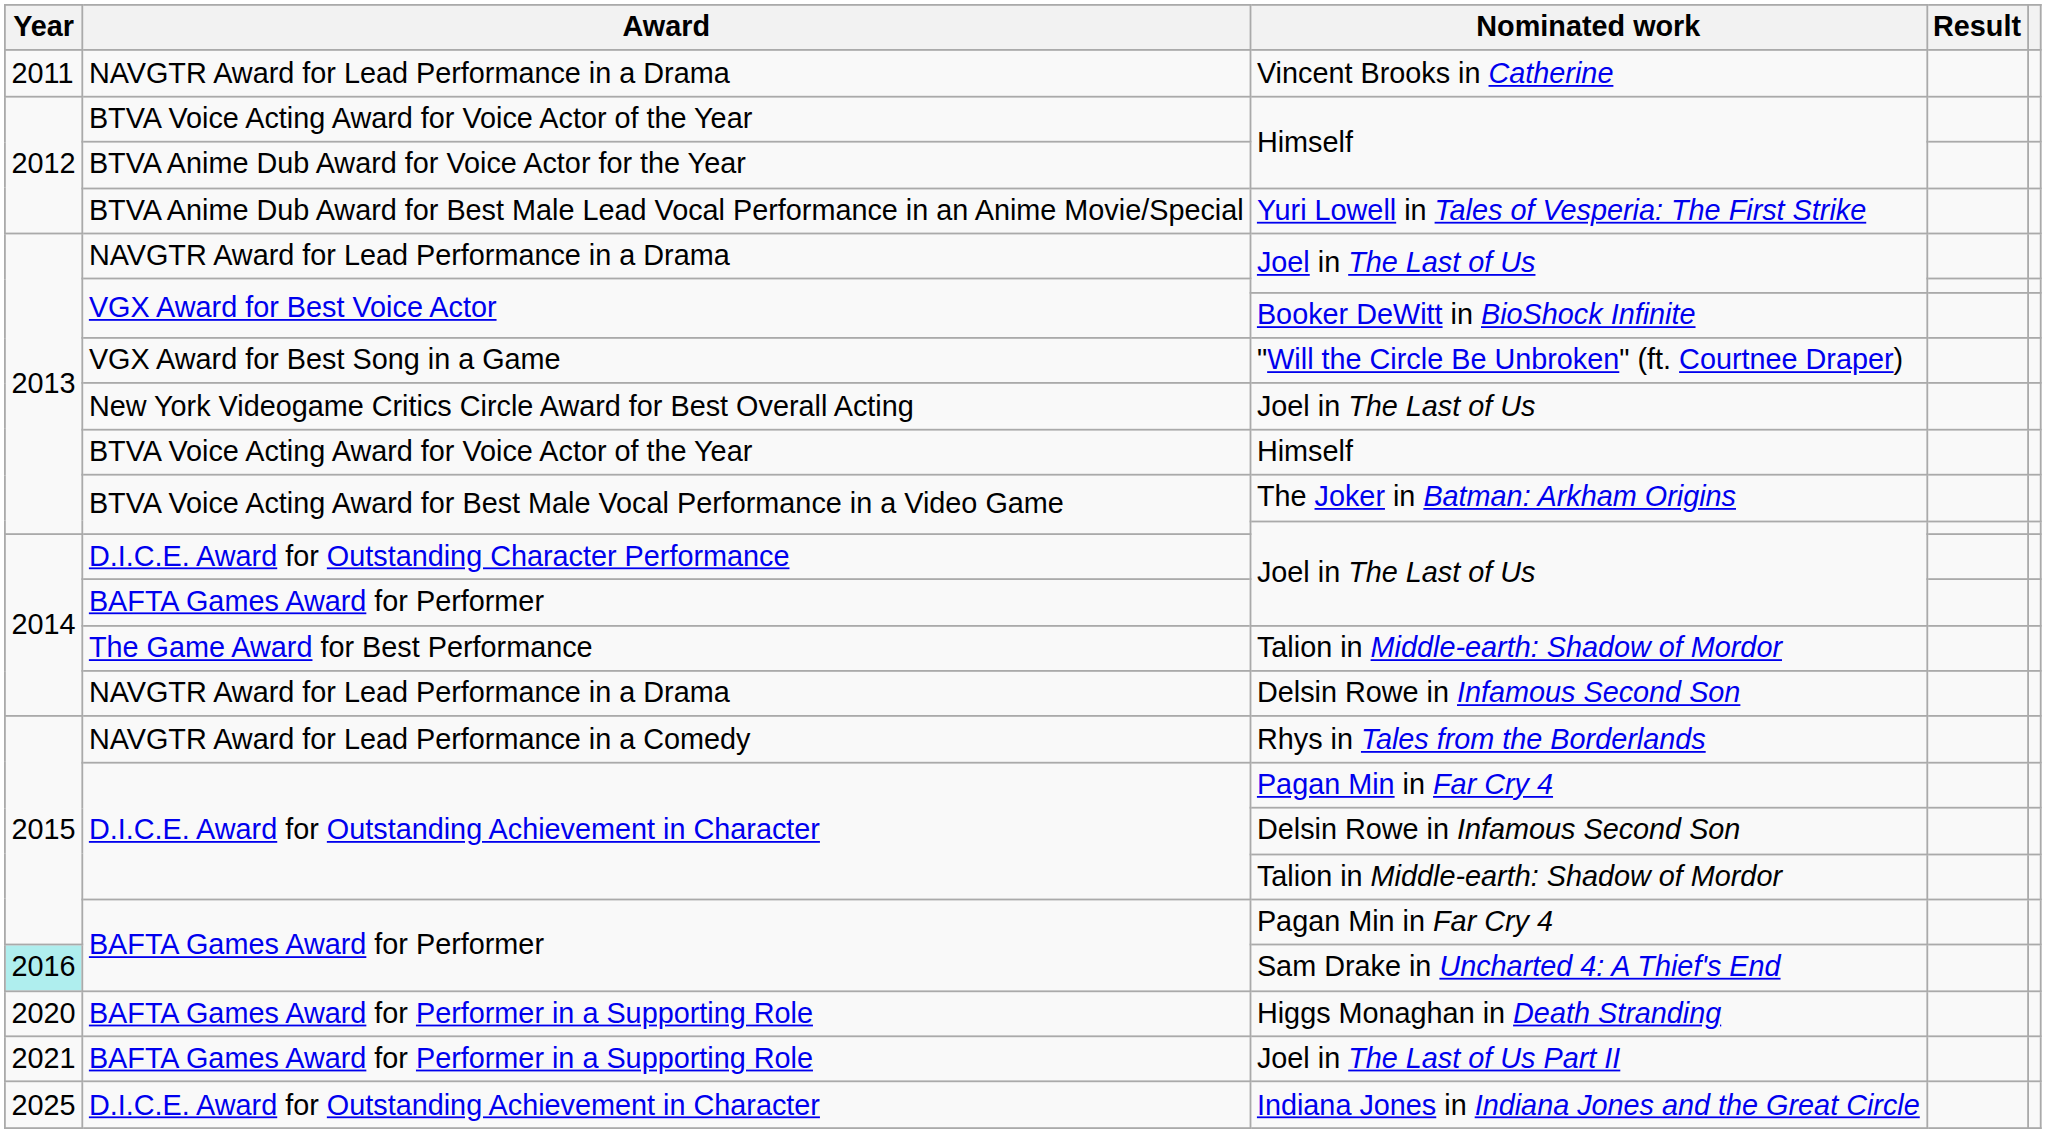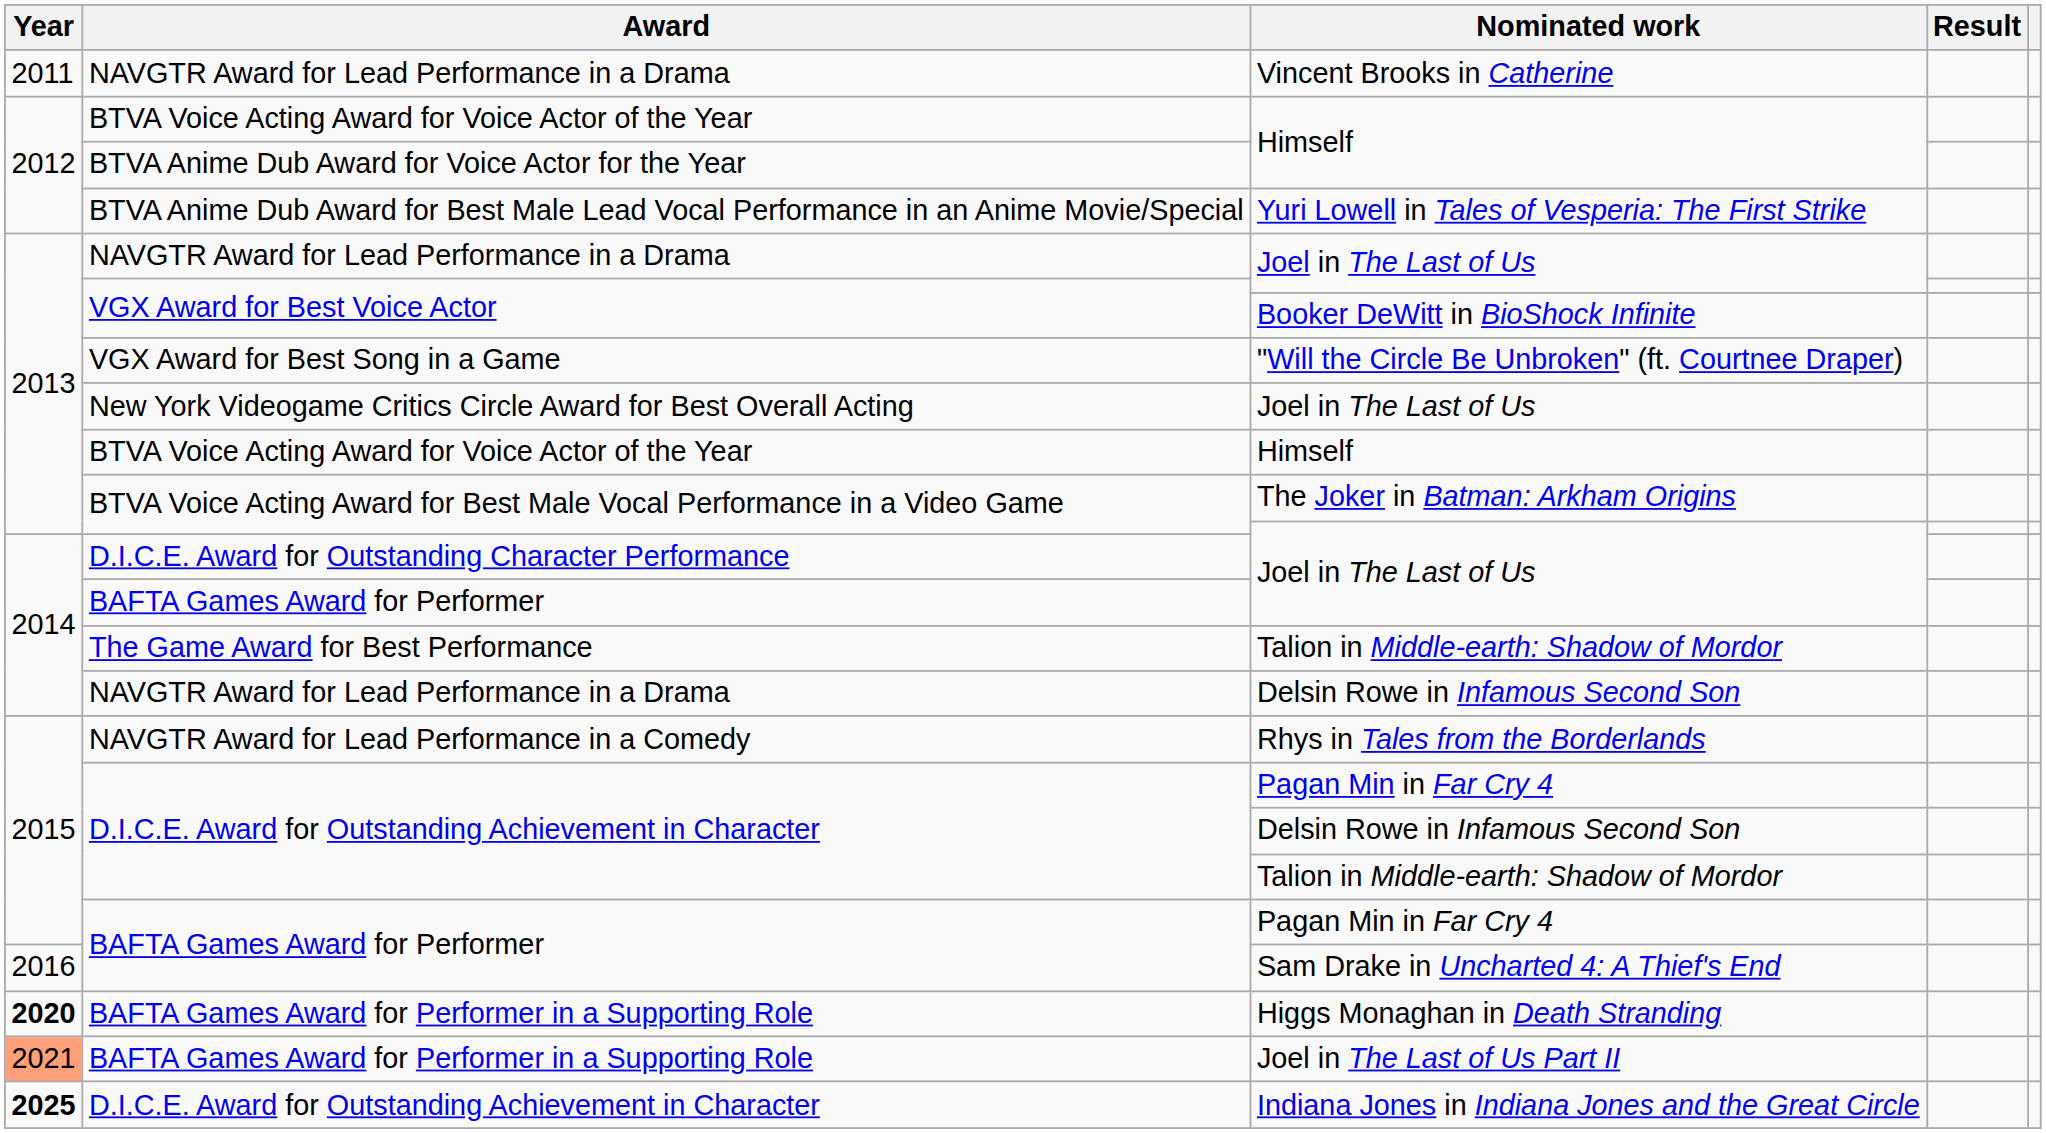Sam Drake in Uncharted 4: A Thief's End | Year: paleturquoise background -> no background
Higgs Monaghan in Death Stranding | Year: normal -> bold
Joel in The Last of Us Part II | Year: no background -> lightsalmon background
Indiana Jones in Indiana Jones and the Great Circle | Year: normal -> bold
